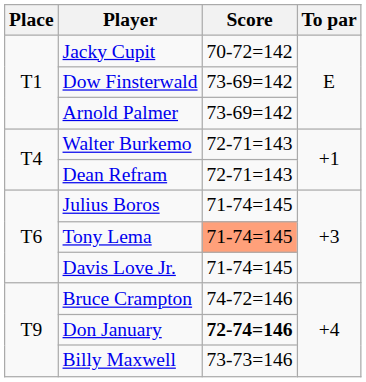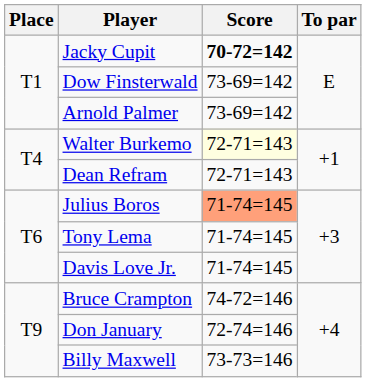Jacky Cupit | Score: normal -> bold
Walter Burkemo | Score: no background -> lightyellow background
Julius Boros | Score: no background -> lightsalmon background
Tony Lema | Score: lightsalmon background -> no background
Don January | Score: bold -> normal
